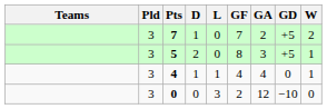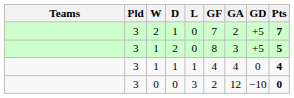columns swapped: W <-> Pts
